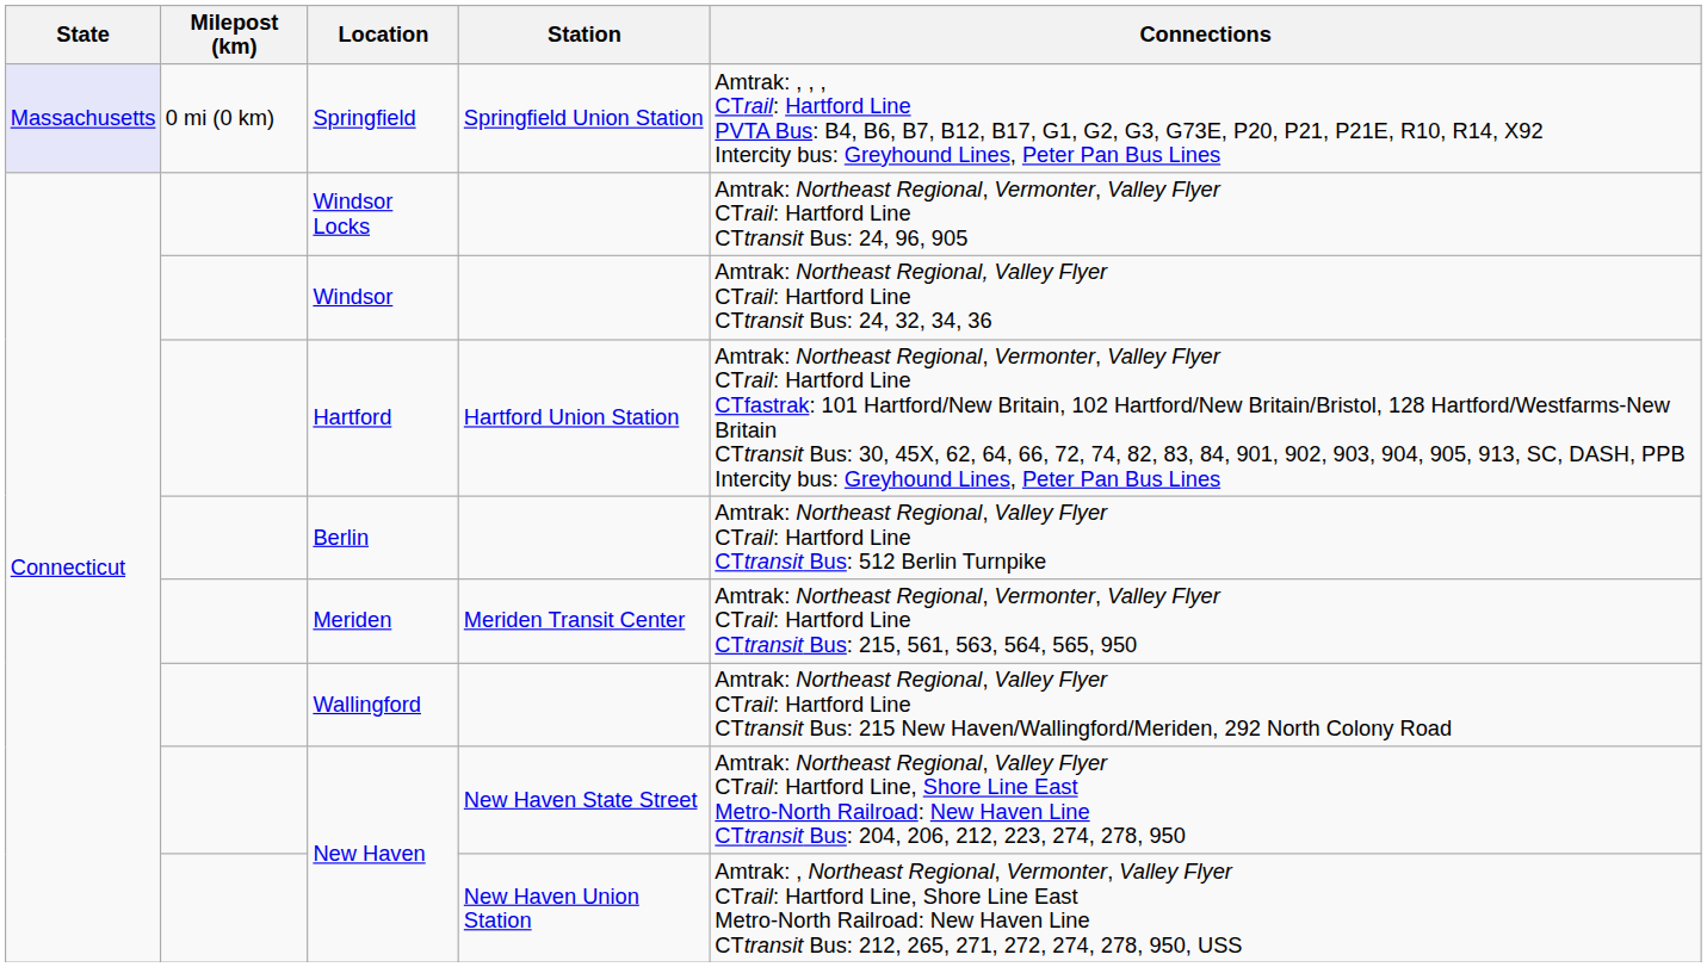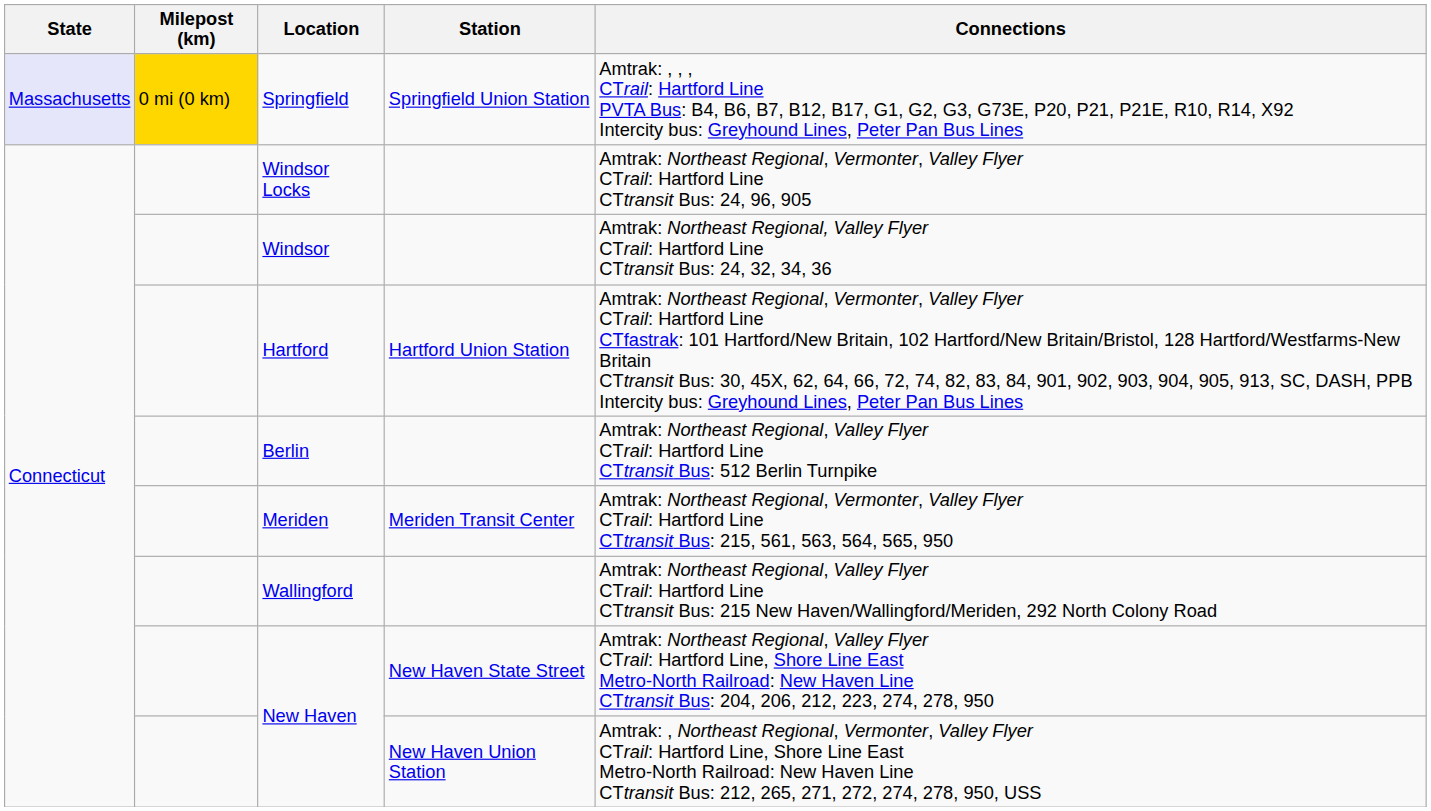Springfield | Milepost (km): no background -> gold background
